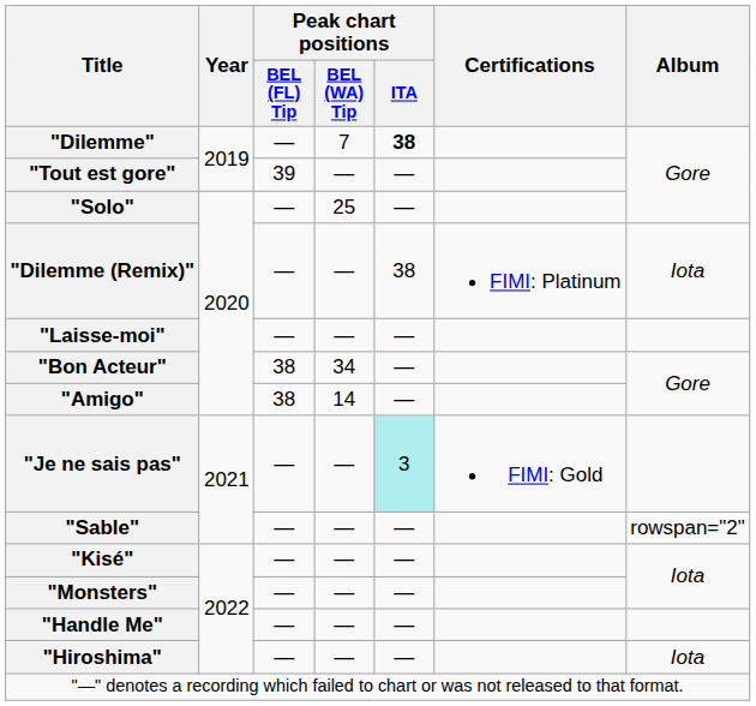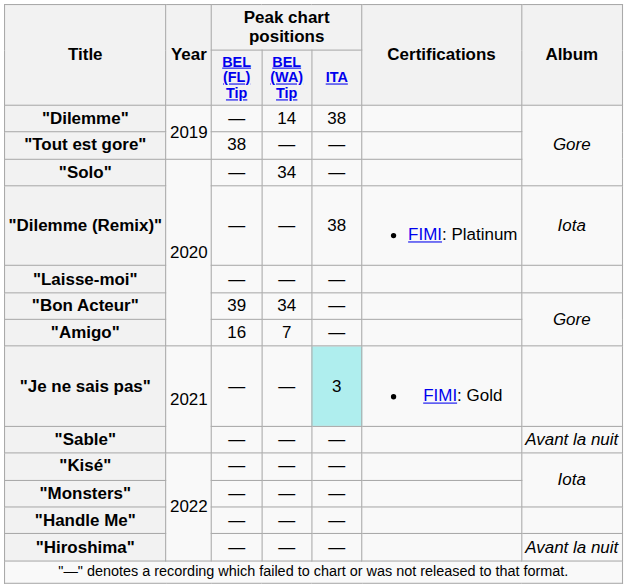"Dilemme" | Peak chart positions / BEL (WA) Tip: 7 -> 14
"Dilemme" | Peak chart positions / ITA: bold -> normal
"Tout est gore" | Peak chart positions / BEL (FL) Tip: 39 -> 38
"Solo" | Peak chart positions / BEL (WA) Tip: 25 -> 34
"Bon Acteur" | Peak chart positions / BEL (FL) Tip: 38 -> 39
"Amigo" | Peak chart positions / BEL (FL) Tip: 38 -> 16
"Amigo" | Peak chart positions / BEL (WA) Tip: 14 -> 7
"Sable" | Album: rowspan="2" -> Avant la nuit
"Hiroshima" | Album: Iota -> Avant la nuit
